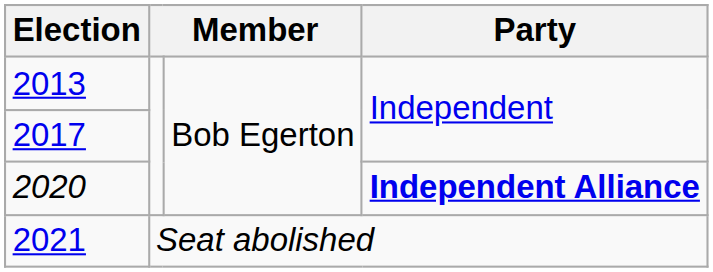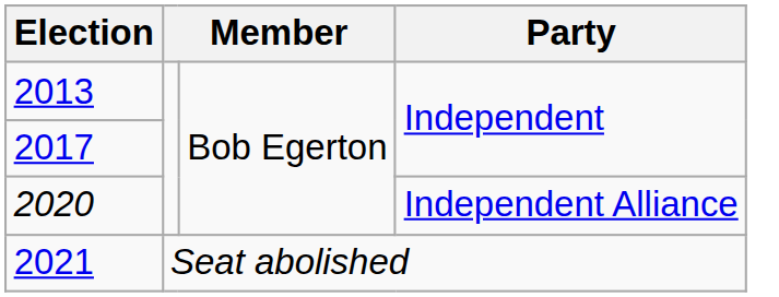2020 | Party: bold -> normal
